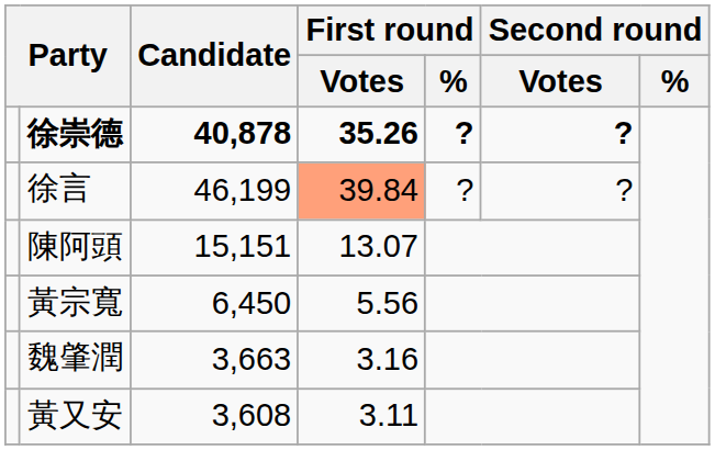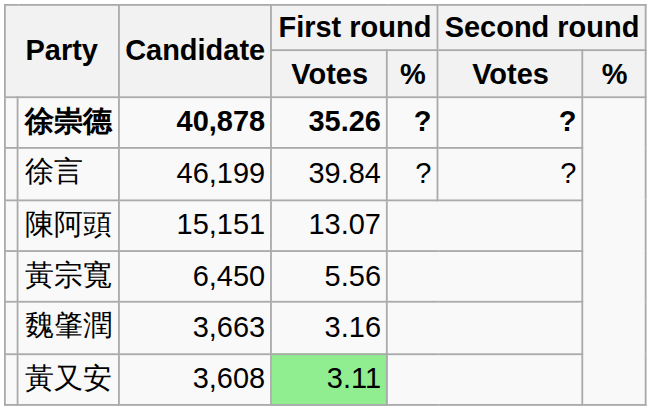徐言 | First round / Votes: lightsalmon background -> no background
黃又安 | First round / Votes: no background -> lightgreen background
